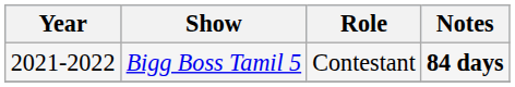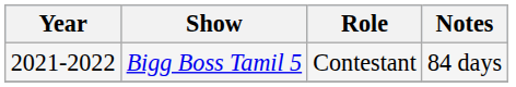Bigg Boss Tamil 5 | Notes: bold -> normal
